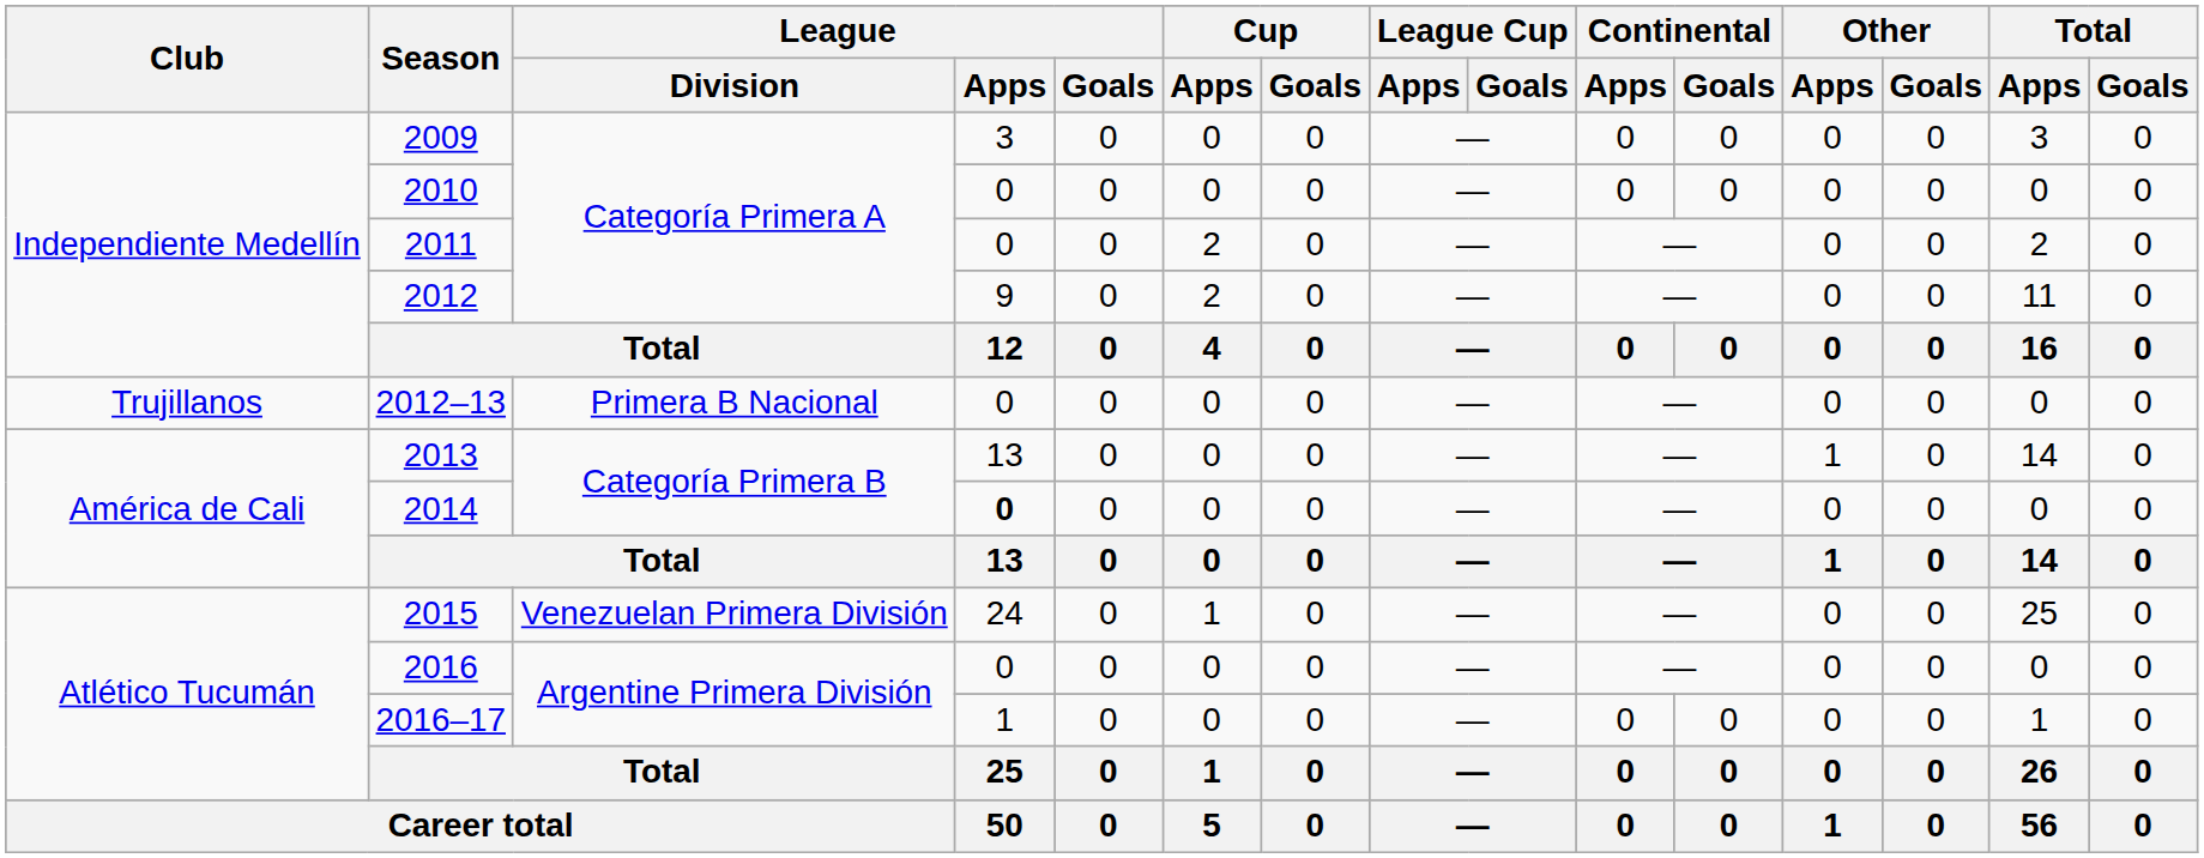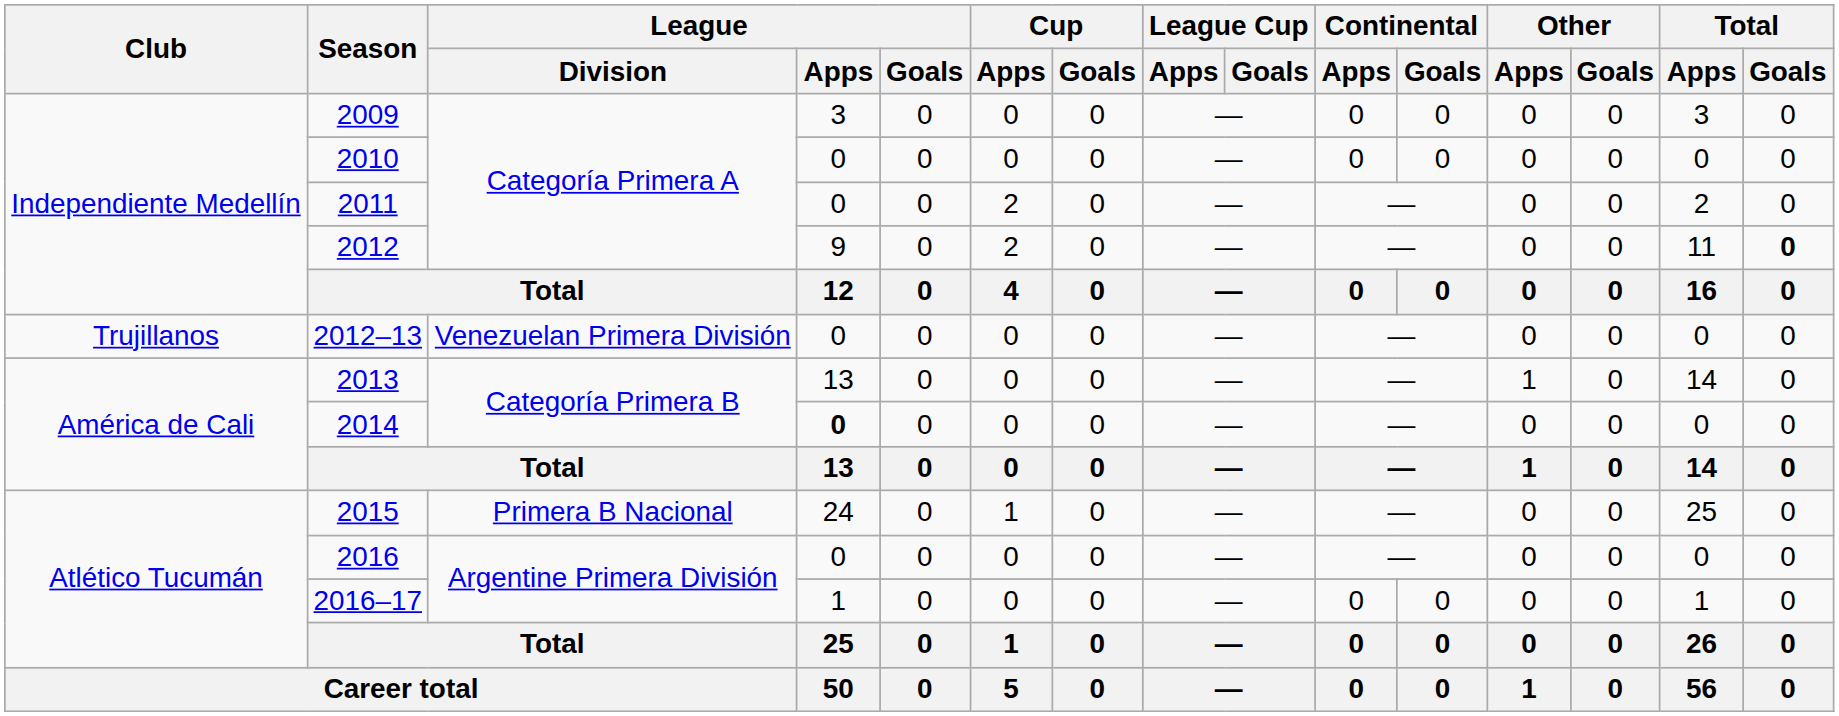2012 | Total / Goals: normal -> bold
2012–13 | League / Division: Primera B Nacional -> Venezuelan Primera División
2015 | League / Division: Venezuelan Primera División -> Primera B Nacional
